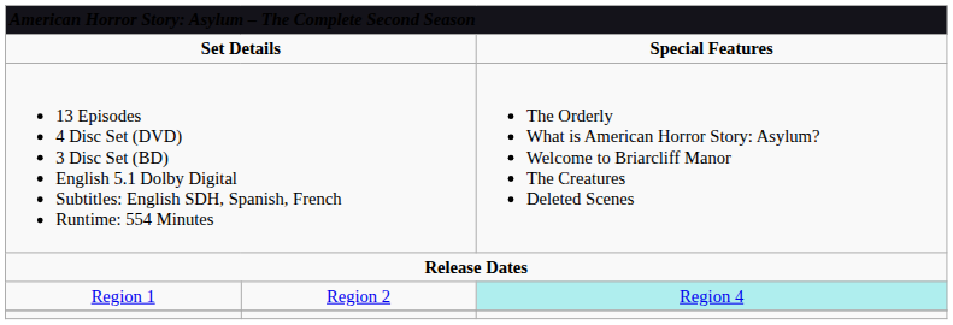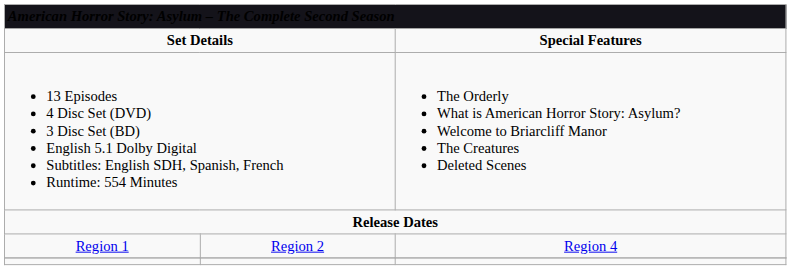Region 1 | column 3: paleturquoise background -> no background
